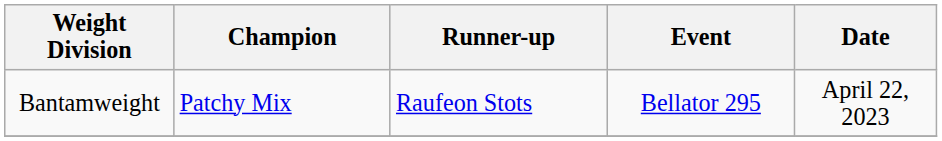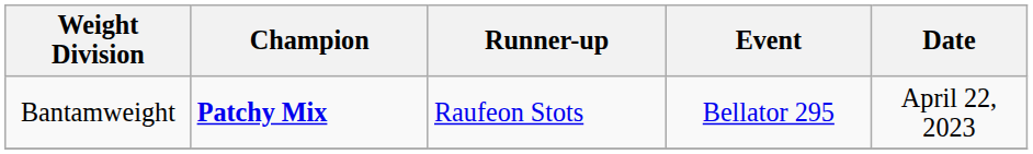Bantamweight | Champion: normal -> bold
